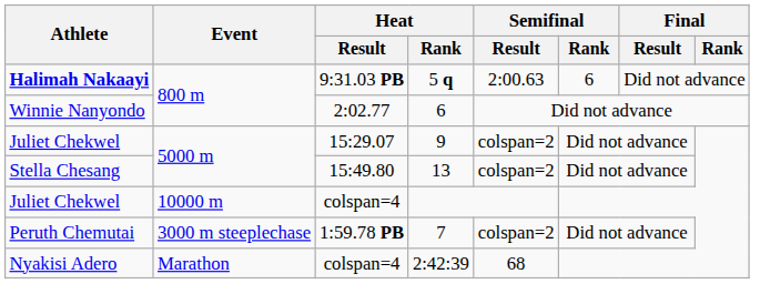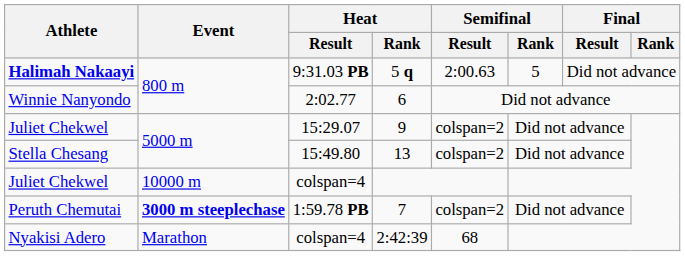5 q | Semifinal / Rank: 6 -> 5
7 | Event: normal -> bold
